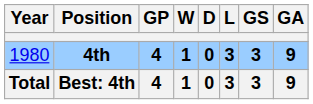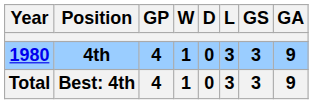4th | Year: normal -> bold
